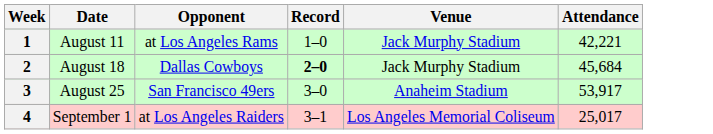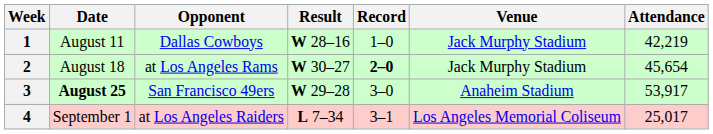+ column: Result | W 28–16 | W 30–27 | W 29–28 | L 7–34
1 | Opponent: at Los Angeles Rams -> Dallas Cowboys
1 | Attendance: 42,221 -> 42,219
2 | Opponent: Dallas Cowboys -> at Los Angeles Rams
2 | Attendance: 45,684 -> 45,654
3 | Date: normal -> bold
